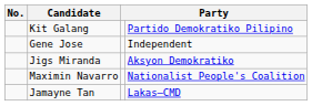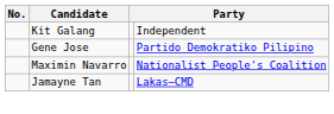Kit Galang | column 4: Partido Demokratiko Pilipino -> Independent
Gene Jose | column 4: Independent -> Partido Demokratiko Pilipino
- row: Jigs Miranda | Aksyon Demokratiko
